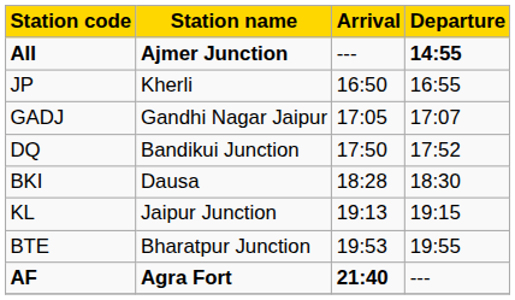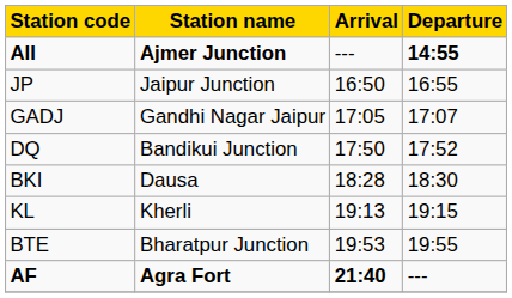JP | Station name: Kherli -> Jaipur Junction
KL | Station name: Jaipur Junction -> Kherli
